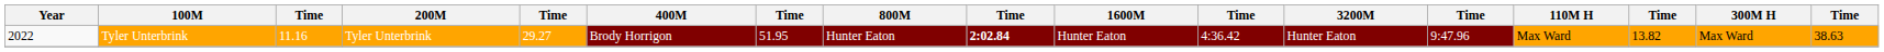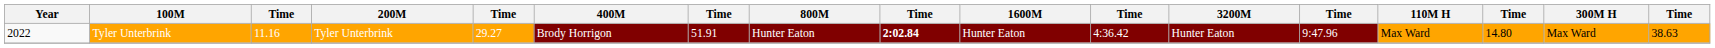row 2 | column 7: 51.95 -> 51.91
row 2 | column 15: 13.82 -> 14.80
